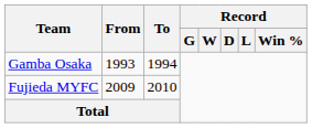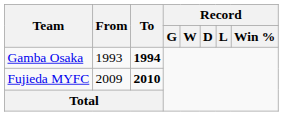Gamba Osaka | To: normal -> bold
Fujieda MYFC | To: normal -> bold
